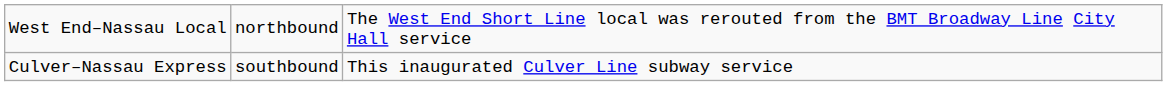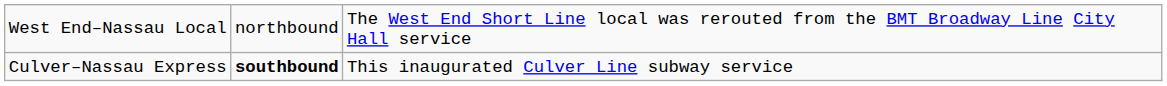Culver–Nassau Express | column 2: normal -> bold
